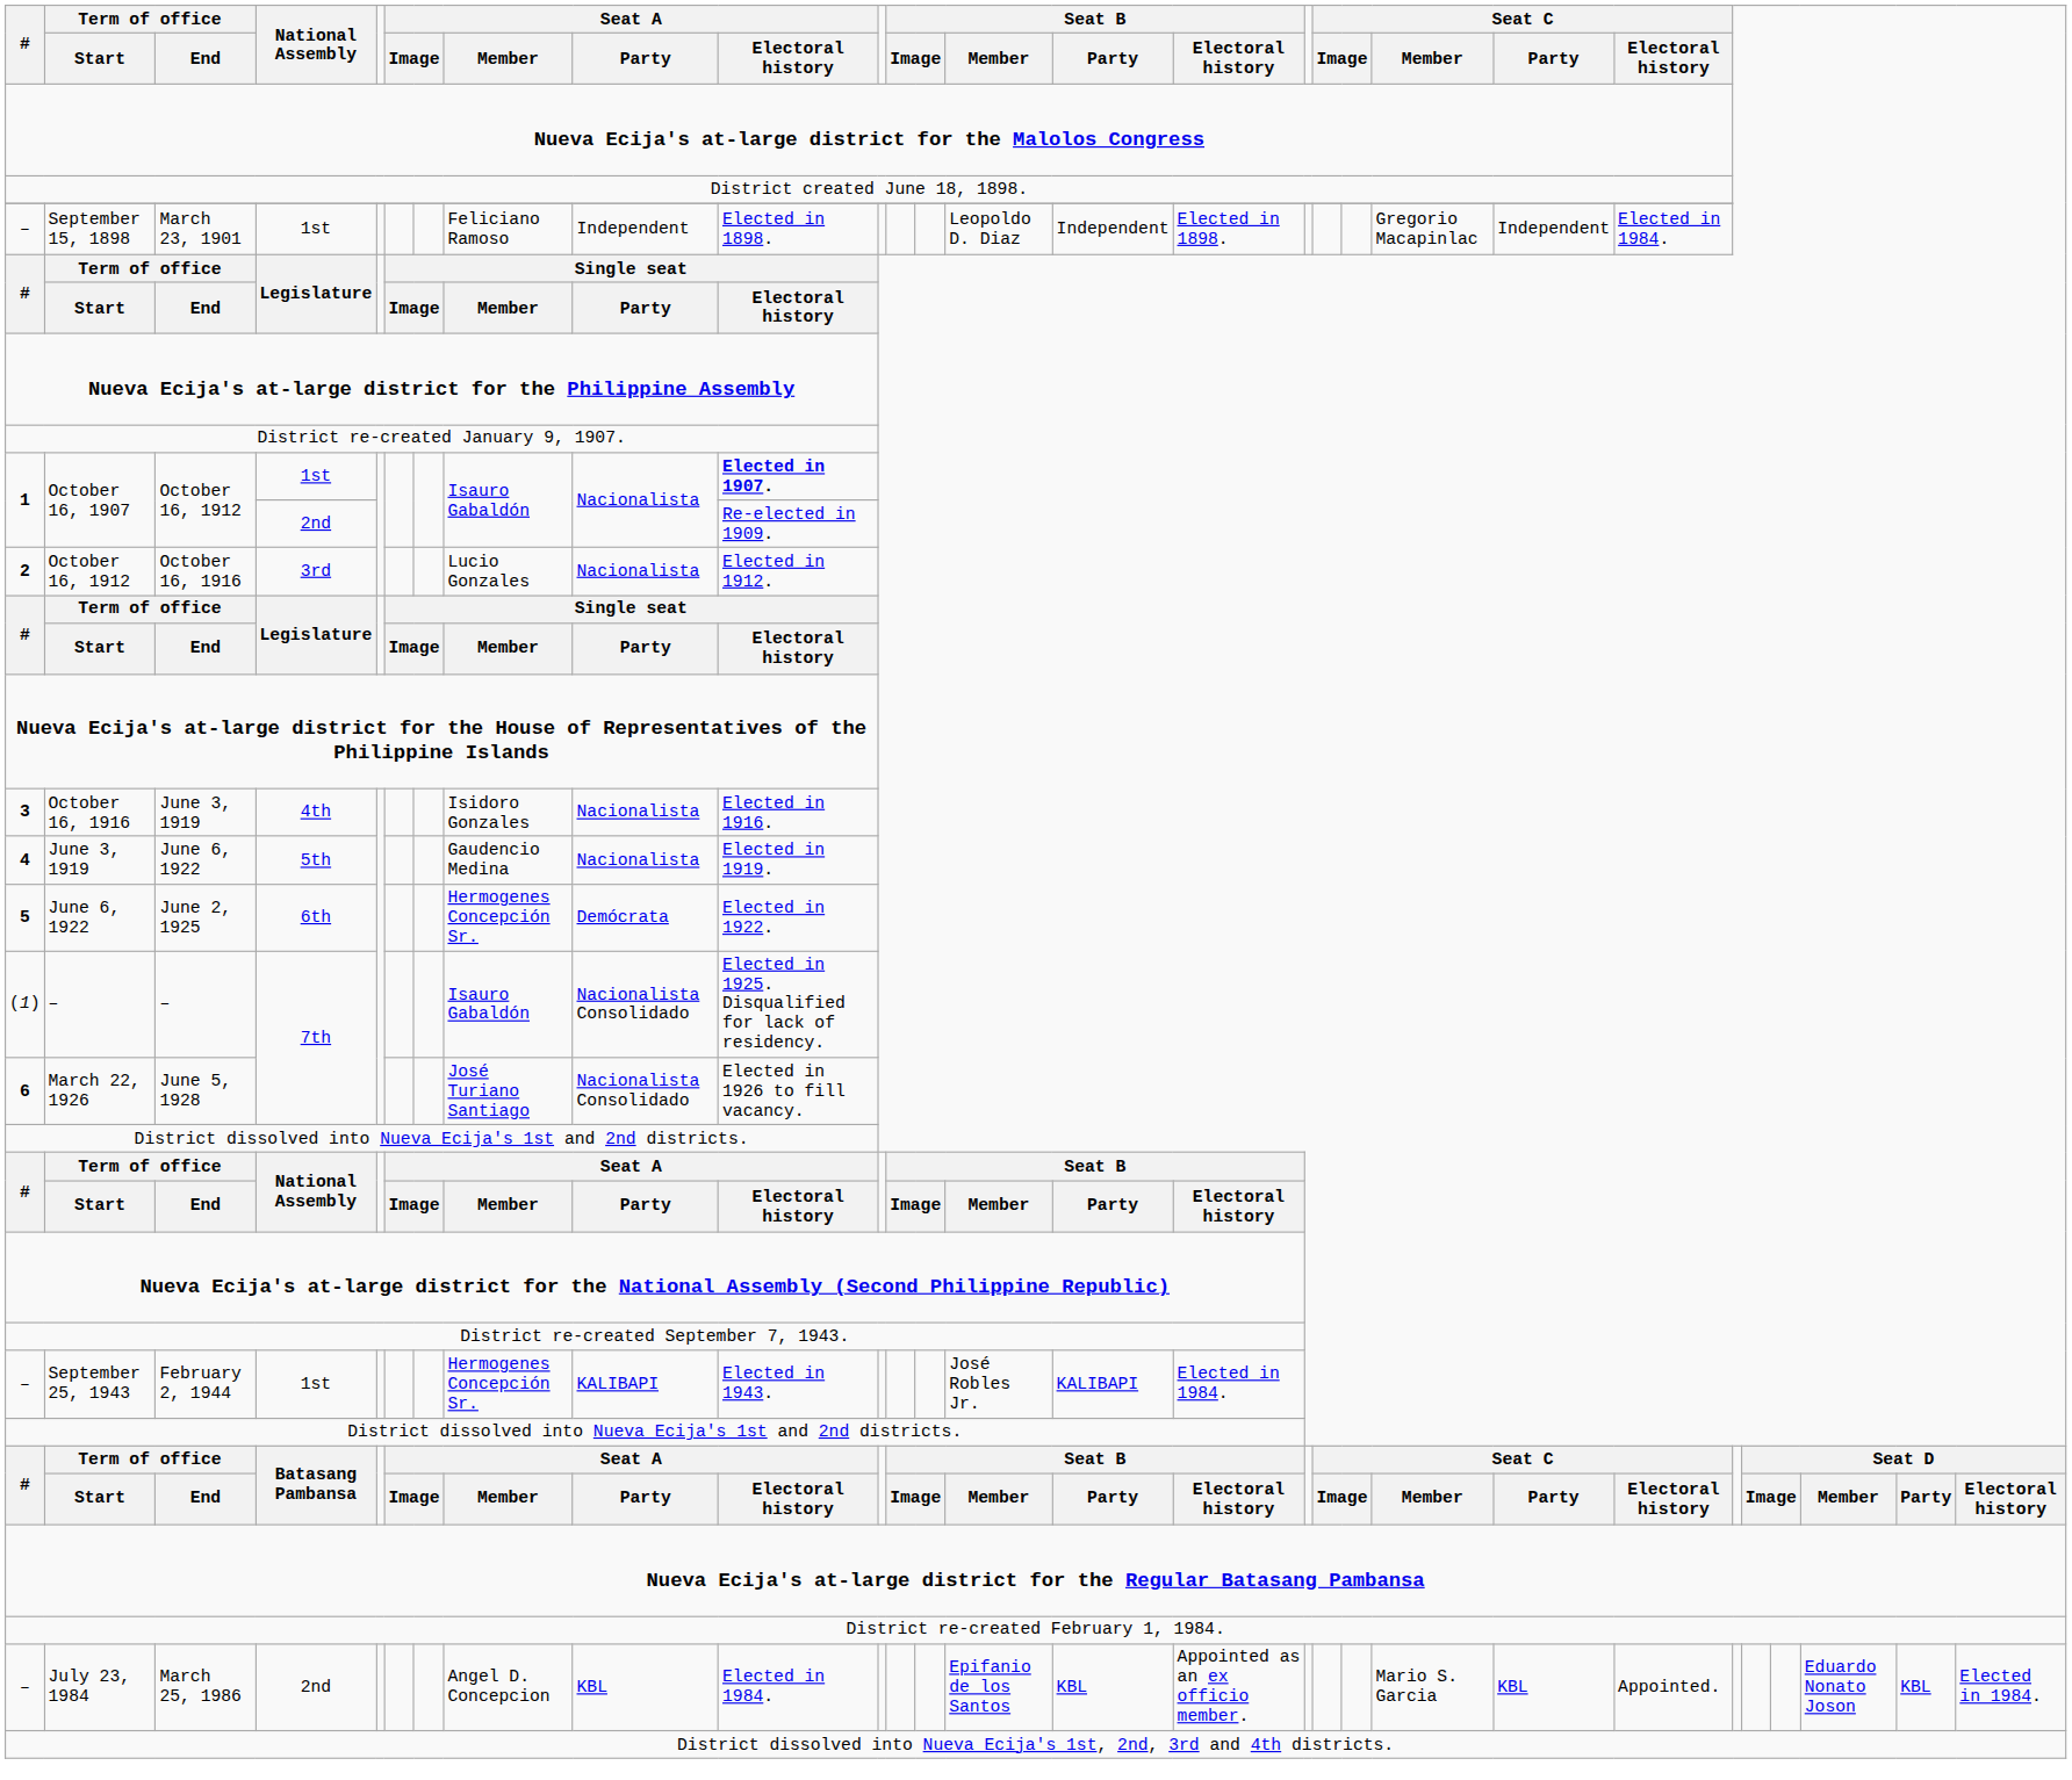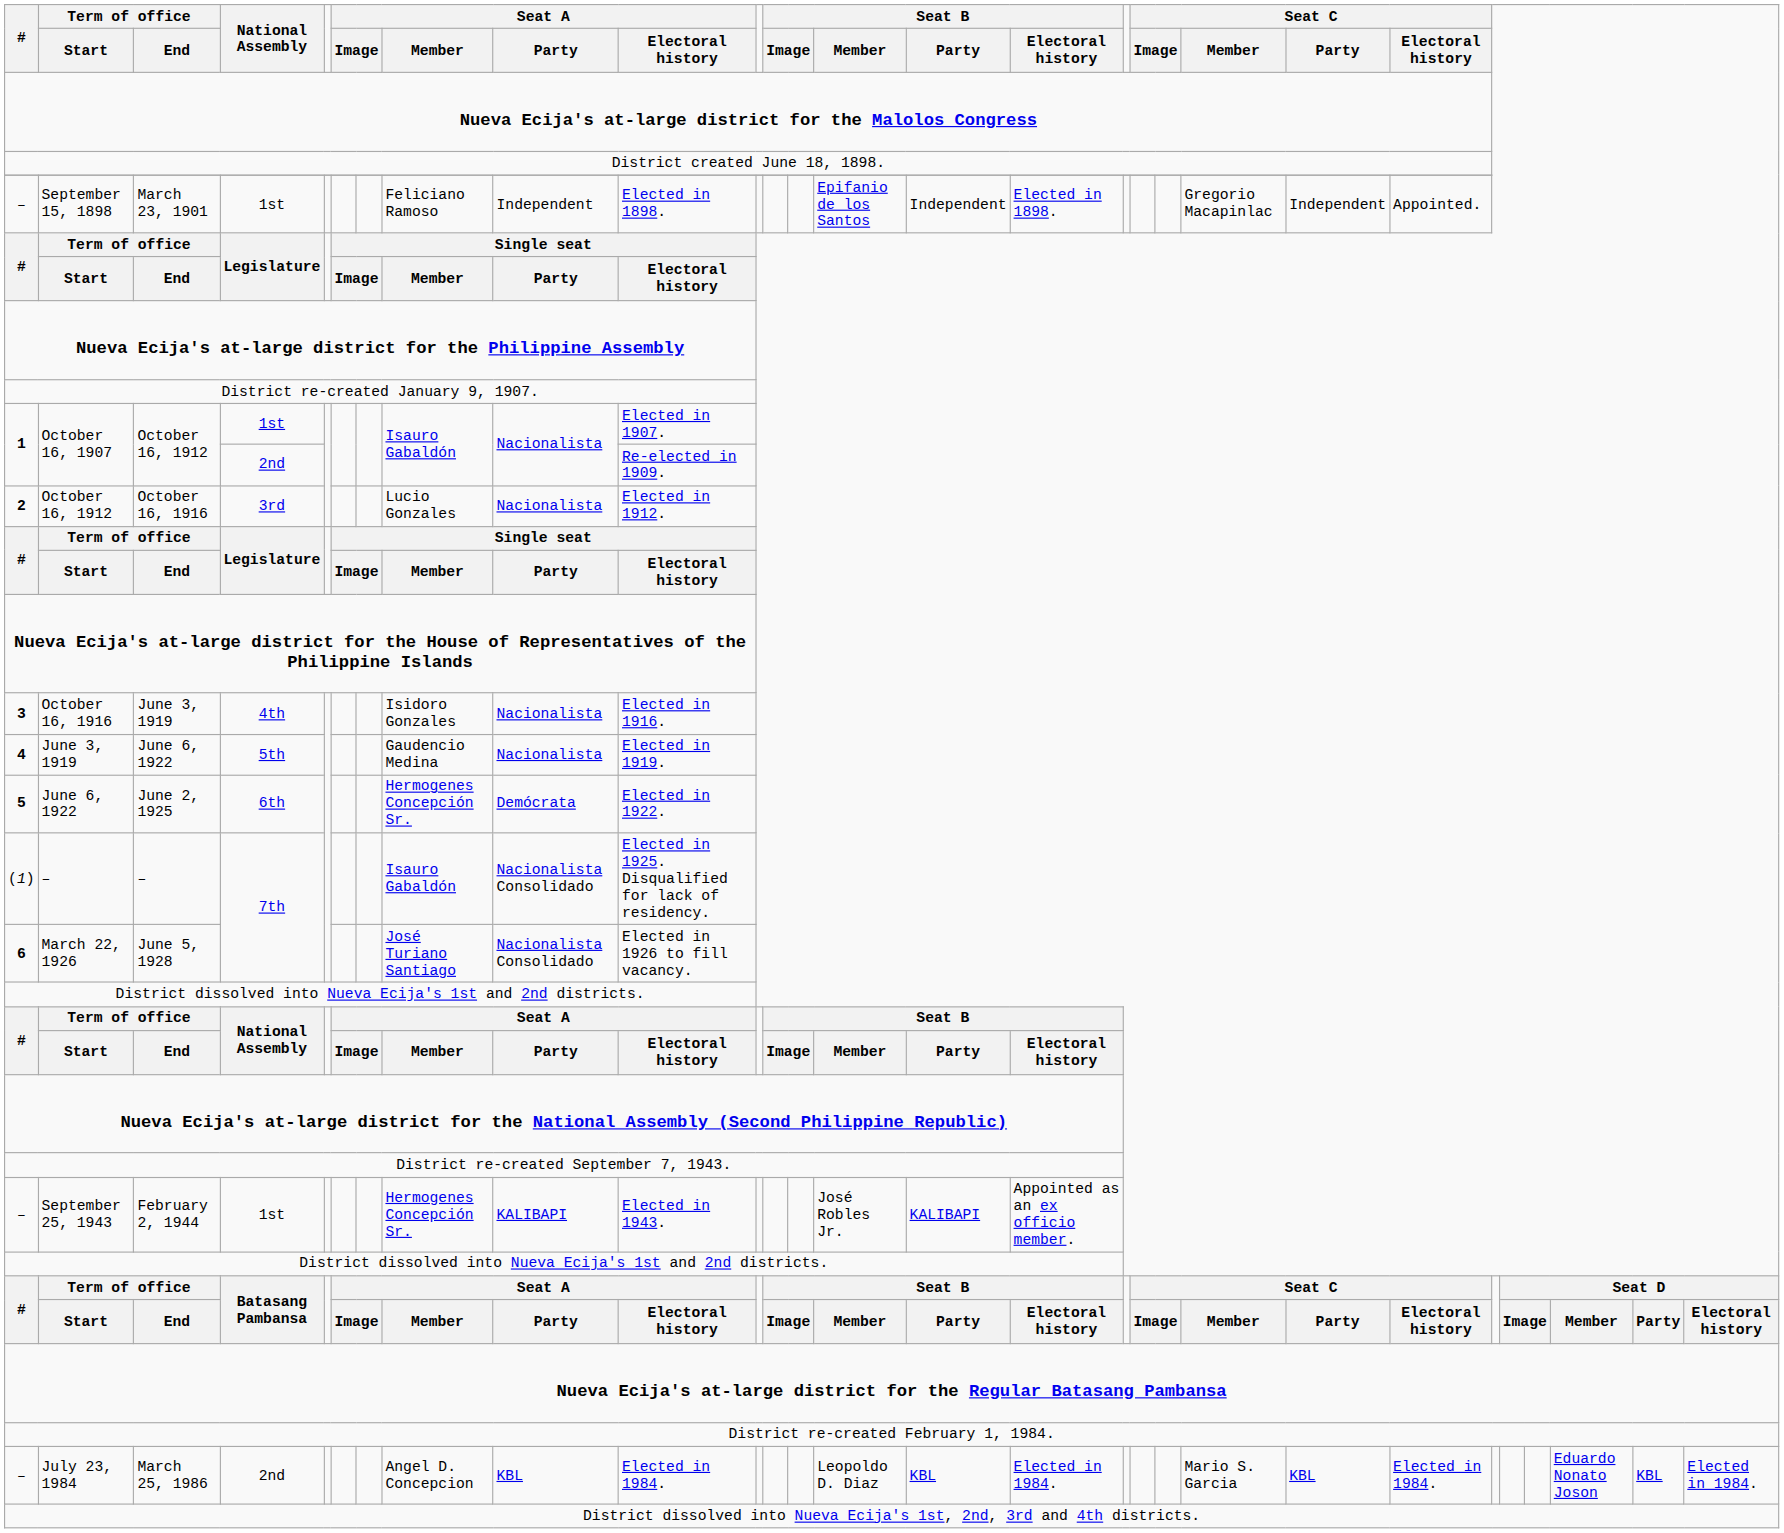September 15, 1898 | Seat B / Member: Leopoldo D. Diaz -> Epifanio de los Santos
September 15, 1898 | Seat C / Electoral history: Elected in 1984. -> Appointed.
October 16, 1907 / 1st | Seat A / Electoral history: bold -> normal
September 25, 1943 | Seat B / Electoral history: Elected in 1984. -> Appointed as an ex officio member.
July 23, 1984 | Seat B / Member: Epifanio de los Santos -> Leopoldo D. Diaz
July 23, 1984 | Seat B / Electoral history: Appointed as an ex officio member. -> Elected in 1984.
July 23, 1984 | Seat C / Electoral history: Appointed. -> Elected in 1984.
